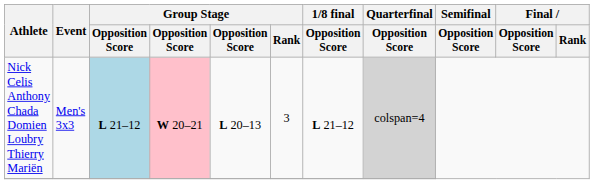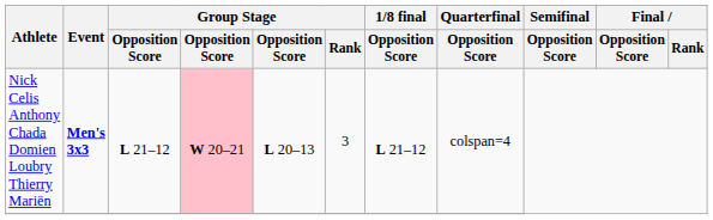Nick Celis Anthony Chada Domien Loubry Thierry Mariën | Event: normal -> bold
Nick Celis Anthony Chada Domien Loubry Thierry Mariën | column 3: lightblue background -> no background
Nick Celis Anthony Chada Domien Loubry Thierry Mariën | Quarterfinal / Opposition Score: lightgrey background -> no background
